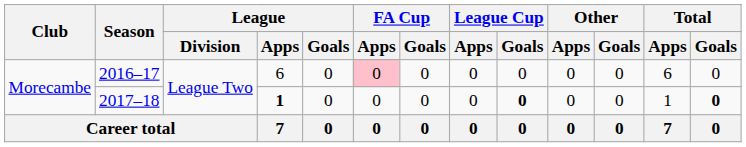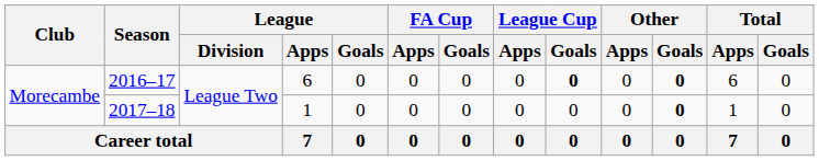2016–17 | FA Cup / Apps: pink background -> no background
2016–17 | League Cup / Goals: normal -> bold
2016–17 | Other / Goals: normal -> bold
2017–18 | League / Apps: bold -> normal
2017–18 | League Cup / Goals: bold -> normal
2017–18 | Other / Goals: normal -> bold
2017–18 | Total / Goals: bold -> normal
